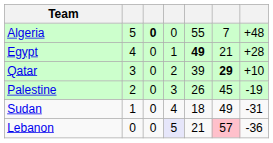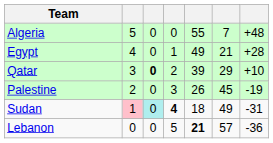Algeria | column 3: bold -> normal
Egypt | column 5: bold -> normal
Qatar | column 3: normal -> bold
Qatar | column 6: bold -> normal
Sudan | column 2: no background -> pink background
Sudan | column 3: no background -> paleturquoise background
Sudan | column 4: normal -> bold
Lebanon | column 4: lavender background -> no background
Lebanon | column 5: normal -> bold
Lebanon | column 6: pink background -> no background
